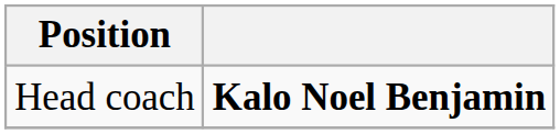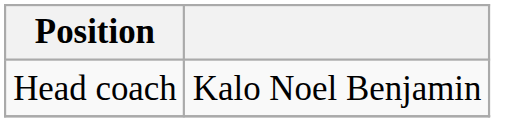Head coach | column 2: bold -> normal
